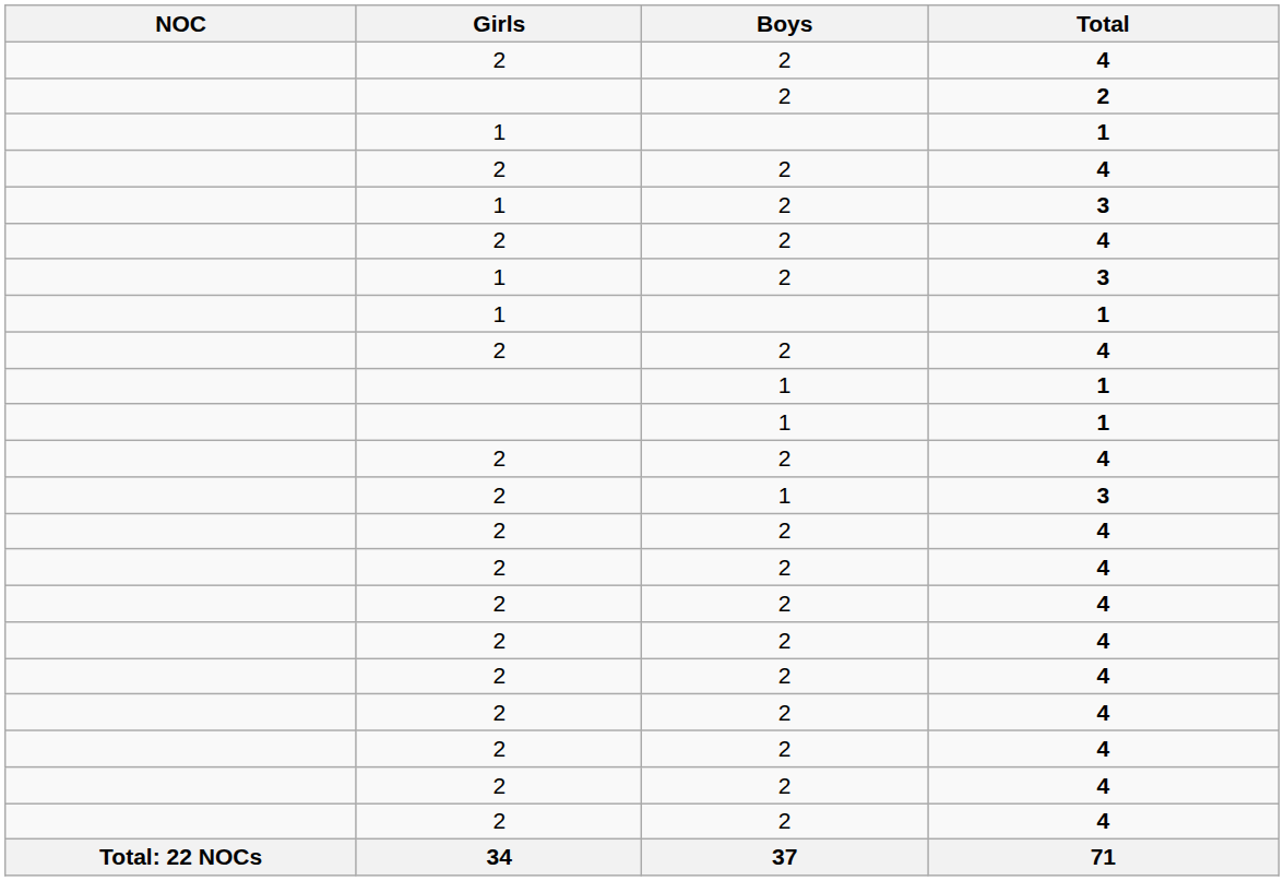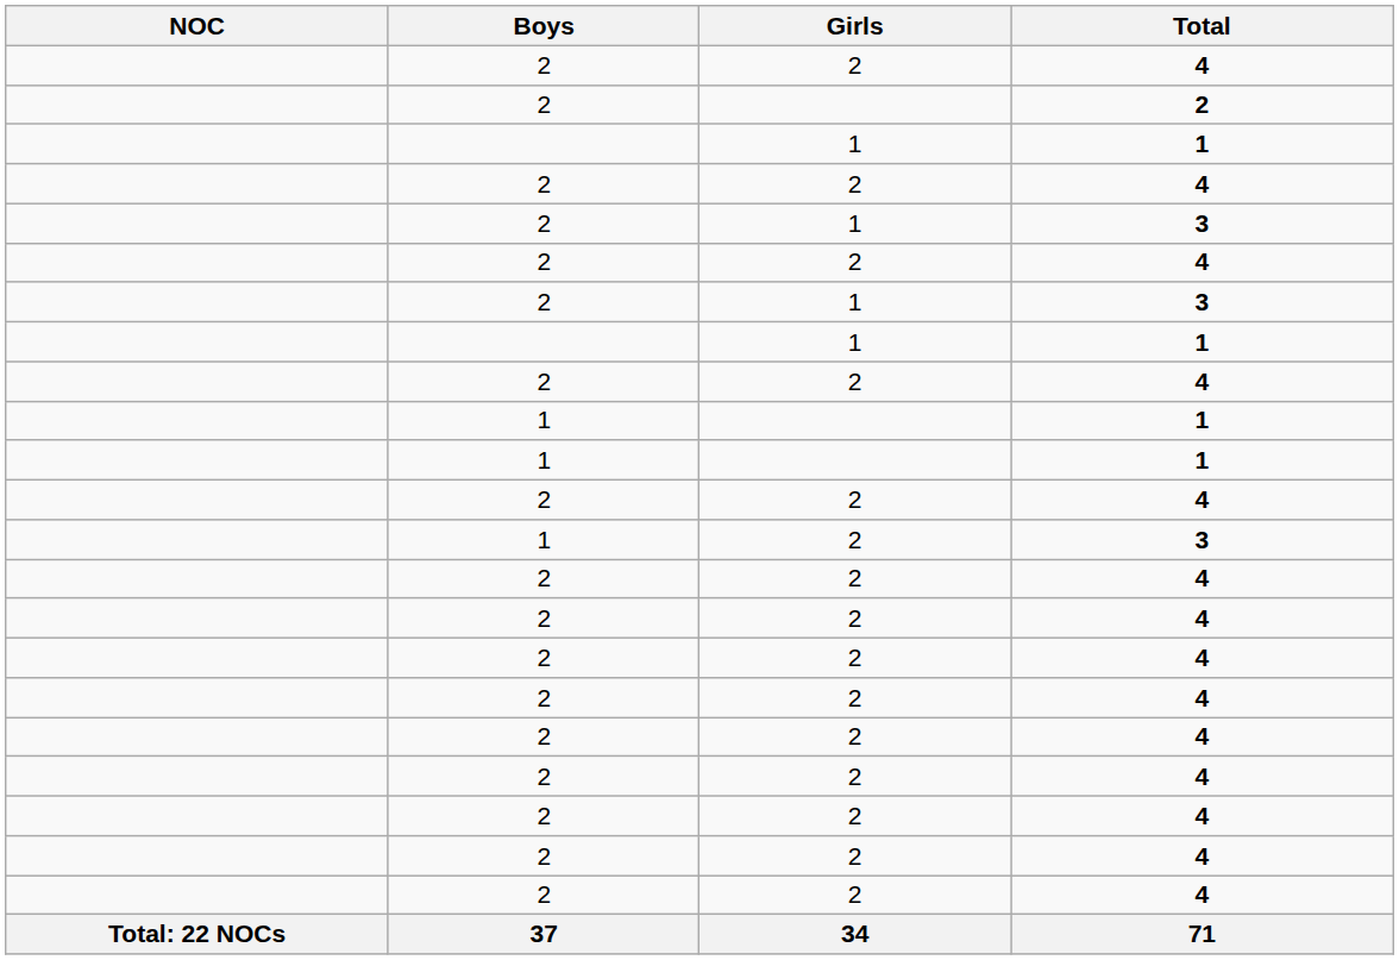columns swapped: Boys <-> Girls
